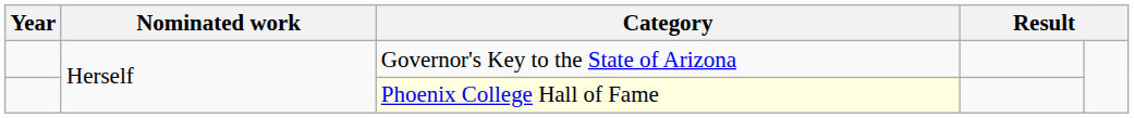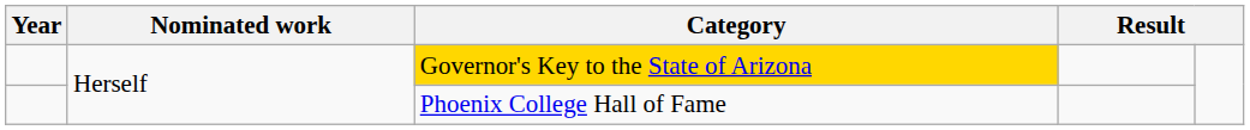Governor's Key to the State of Arizona | Category: no background -> gold background
Phoenix College Hall of Fame | Category: lightyellow background -> no background
